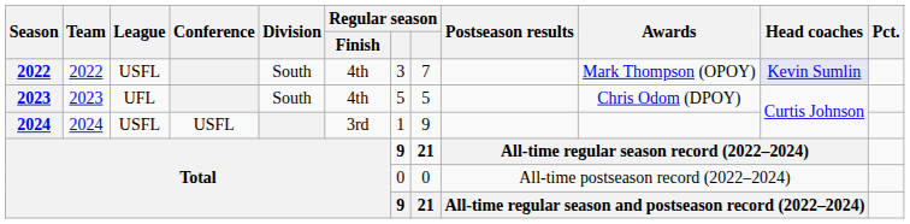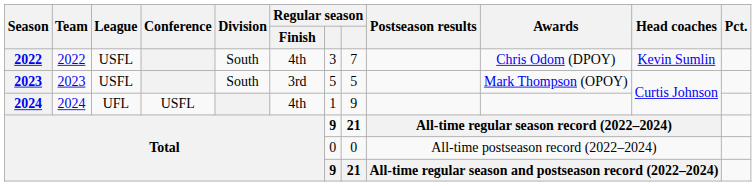row 3 | Awards: Mark Thompson (OPOY) -> Chris Odom (DPOY)
row 3 | Head coaches: lavender background -> no background
row 4 | League: UFL -> USFL
row 4 | Regular season / Finish: 4th -> 3rd
row 4 | Awards: Chris Odom (DPOY) -> Mark Thompson (OPOY)
row 5 | League: USFL -> UFL
row 5 | Regular season / Finish: 3rd -> 4th
